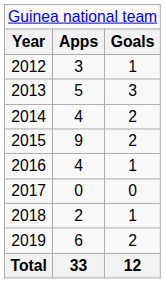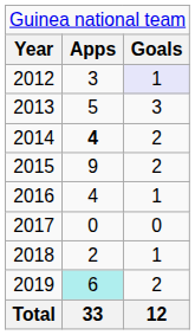2012 | column 3: no background -> lavender background
2014 | column 2: normal -> bold
2019 | column 2: no background -> paleturquoise background
